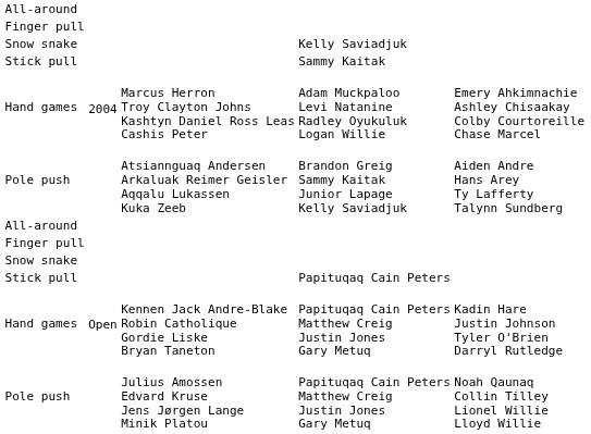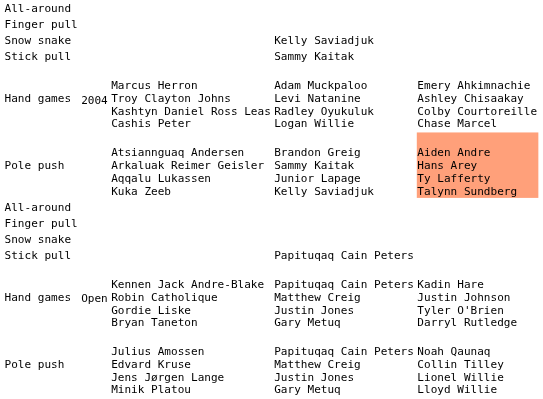Brandon Greig Sammy Kaitak Junior Lapage Kelly Saviadjuk | column 5: no background -> lightsalmon background
